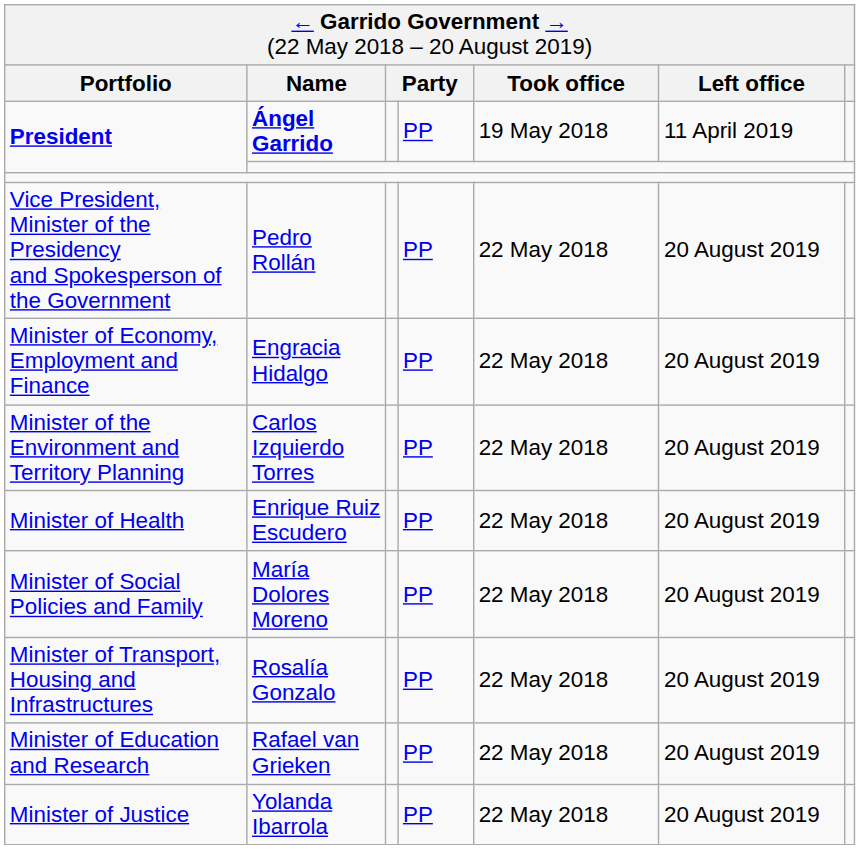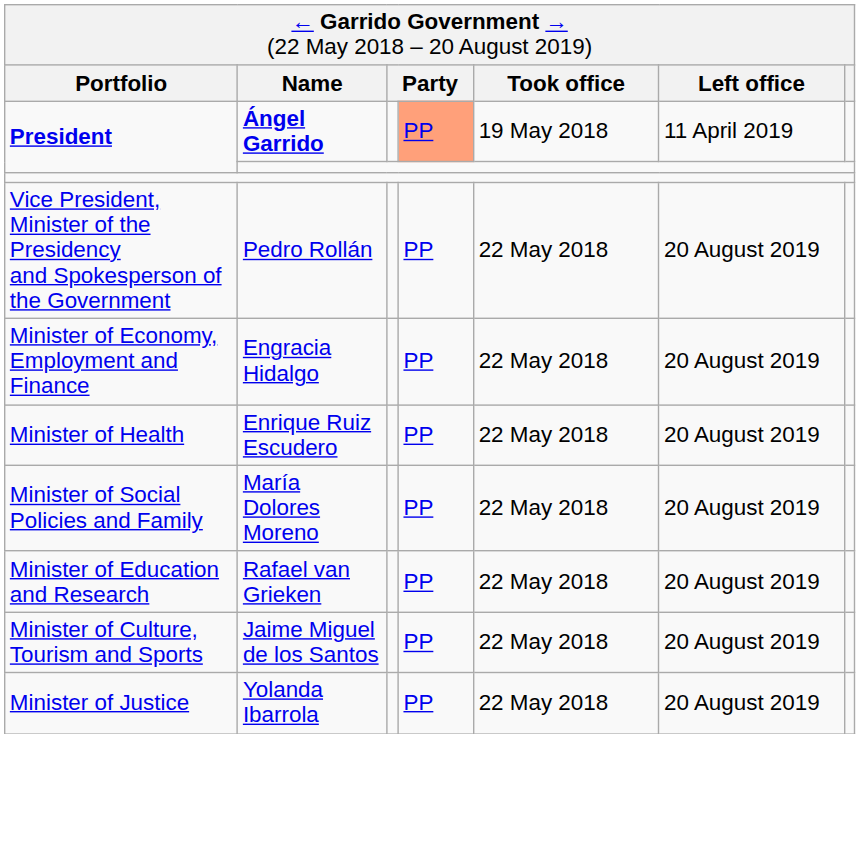President / Ángel Garrido | column 4: no background -> lightsalmon background
- row: Minister of the Environment and Territory Planning | Carlos Izquierdo Torres | PP | 22 May 2018 | 20 August 2019
- row: Minister of Transport, Housing and Infrastructures | Rosalía Gonzalo | PP | 22 May 2018 | 20 August 2019
+ row: Minister of Culture, Tourism and Sports | Jaime Miguel de los Santos | PP | 22 May 2018 | 20 August 2019
